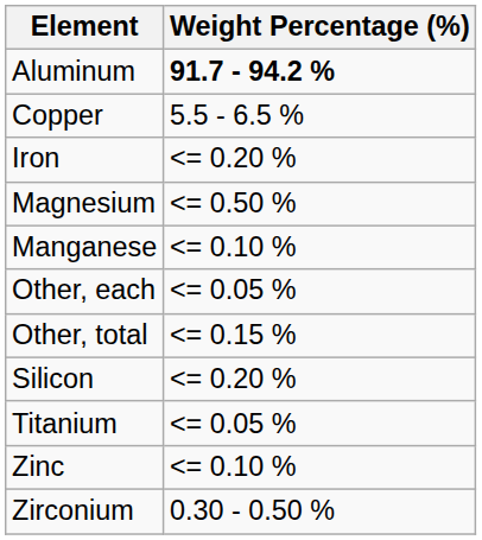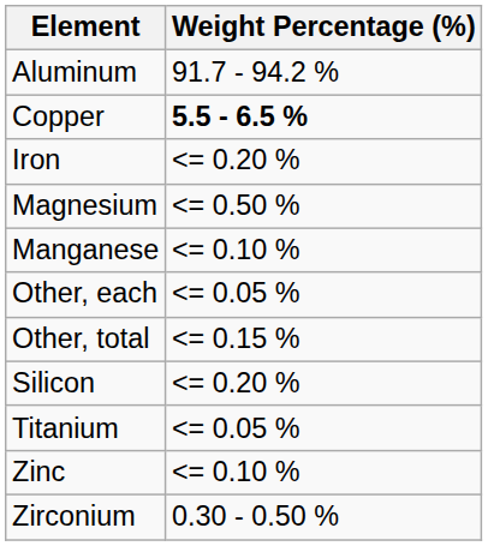Aluminum | Weight Percentage (%): bold -> normal
Copper | Weight Percentage (%): normal -> bold
